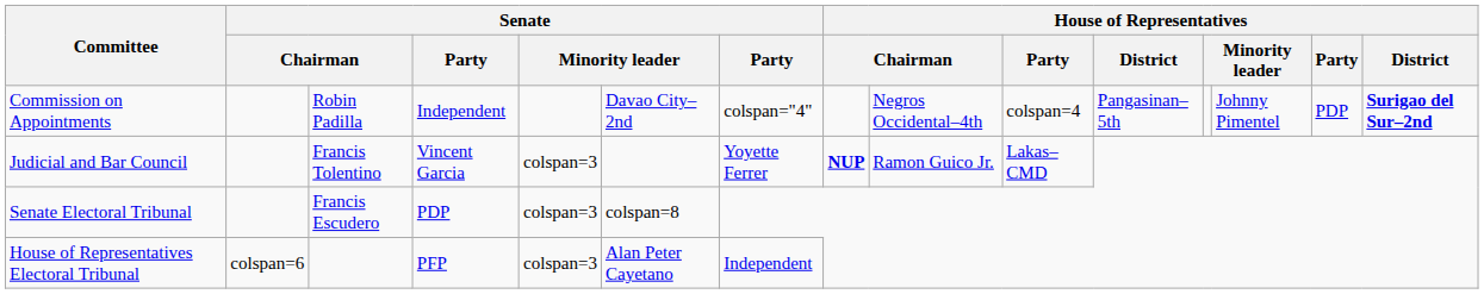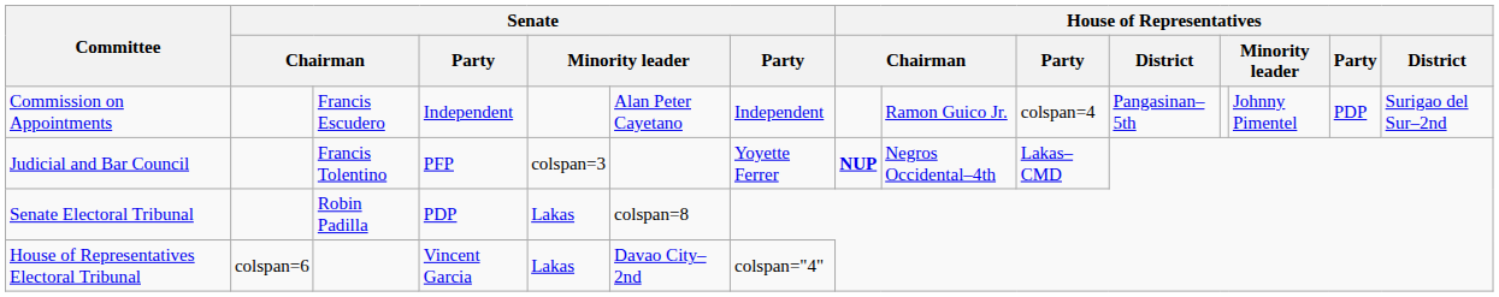Commission on Appointments | column 3: Robin Padilla -> Francis Escudero
Commission on Appointments | column 6: Davao City–2nd -> Alan Peter Cayetano
Commission on Appointments | column 7: colspan="4" -> Independent
Commission on Appointments | column 9: Negros Occidental–4th -> Ramon Guico Jr.
Commission on Appointments | column 15: bold -> normal
Judicial and Bar Council | column 4: Vincent Garcia -> PFP
Judicial and Bar Council | column 9: Ramon Guico Jr. -> Negros Occidental–4th
Senate Electoral Tribunal | column 3: Francis Escudero -> Robin Padilla
Senate Electoral Tribunal | column 5: colspan=3 -> Lakas
House of Representatives Electoral Tribunal | column 4: PFP -> Vincent Garcia
House of Representatives Electoral Tribunal | column 5: colspan=3 -> Lakas
House of Representatives Electoral Tribunal | column 6: Alan Peter Cayetano -> Davao City–2nd
House of Representatives Electoral Tribunal | column 7: Independent -> colspan="4"
